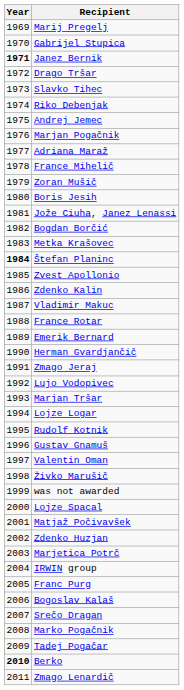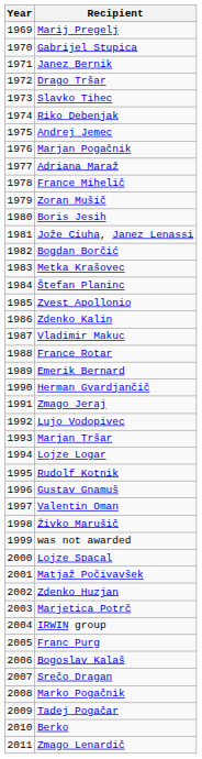Janez Bernik | Year: bold -> normal
Štefan Planinc | Year: bold -> normal
Berko | Year: bold -> normal
